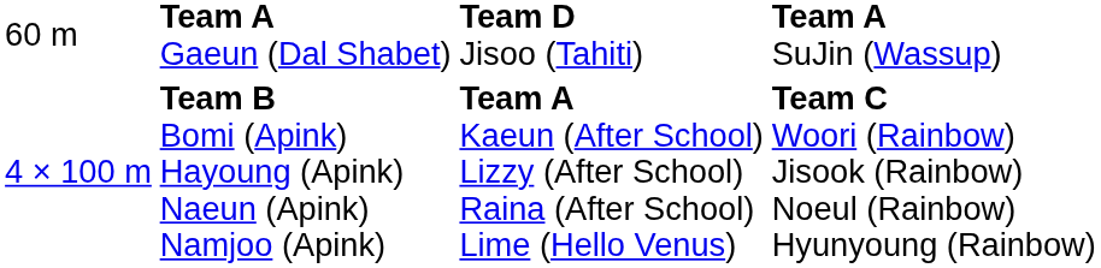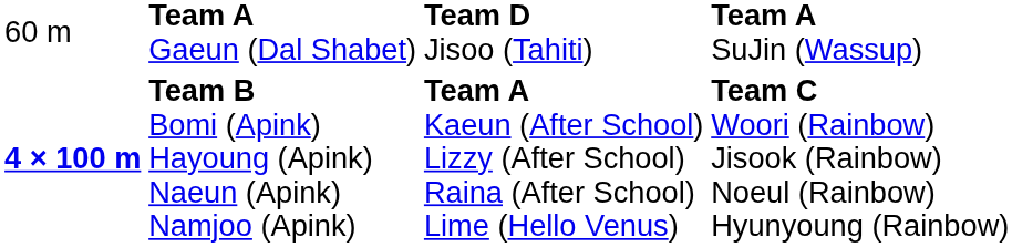row 2 | column 1: normal -> bold
